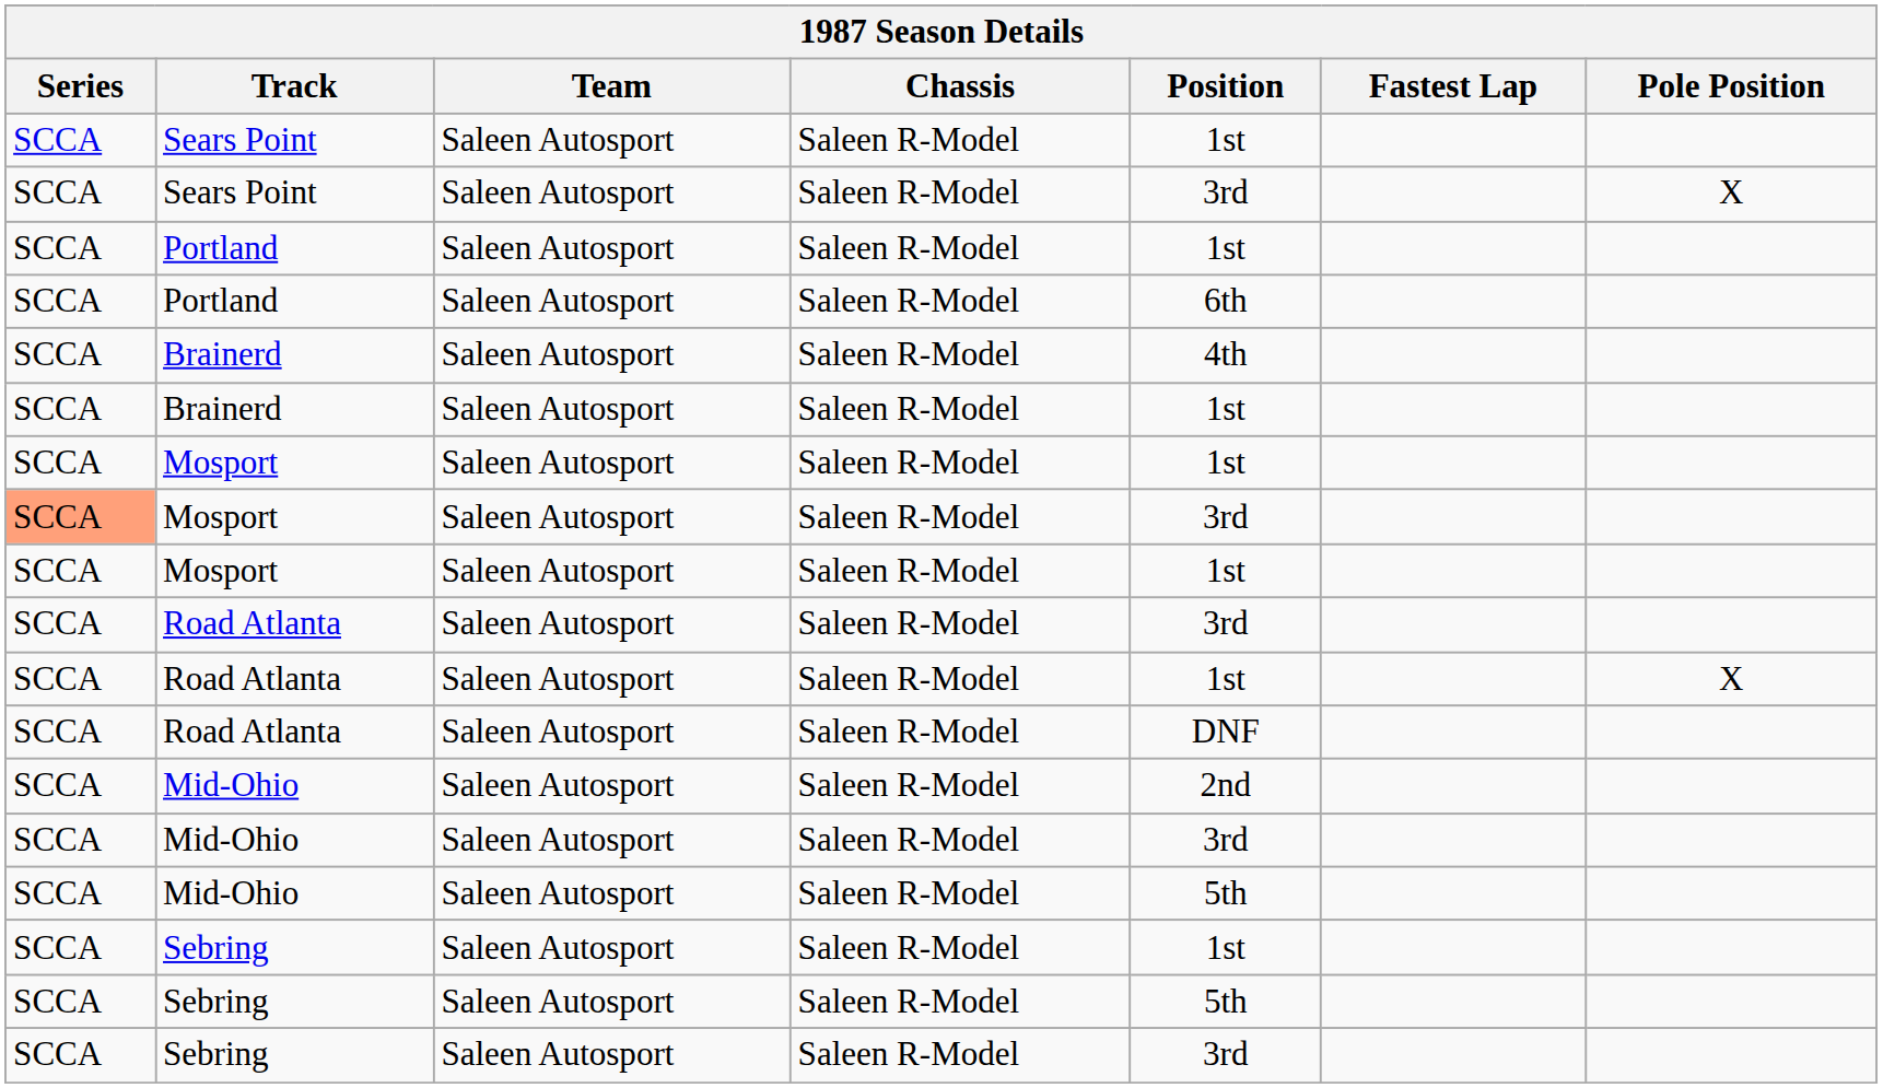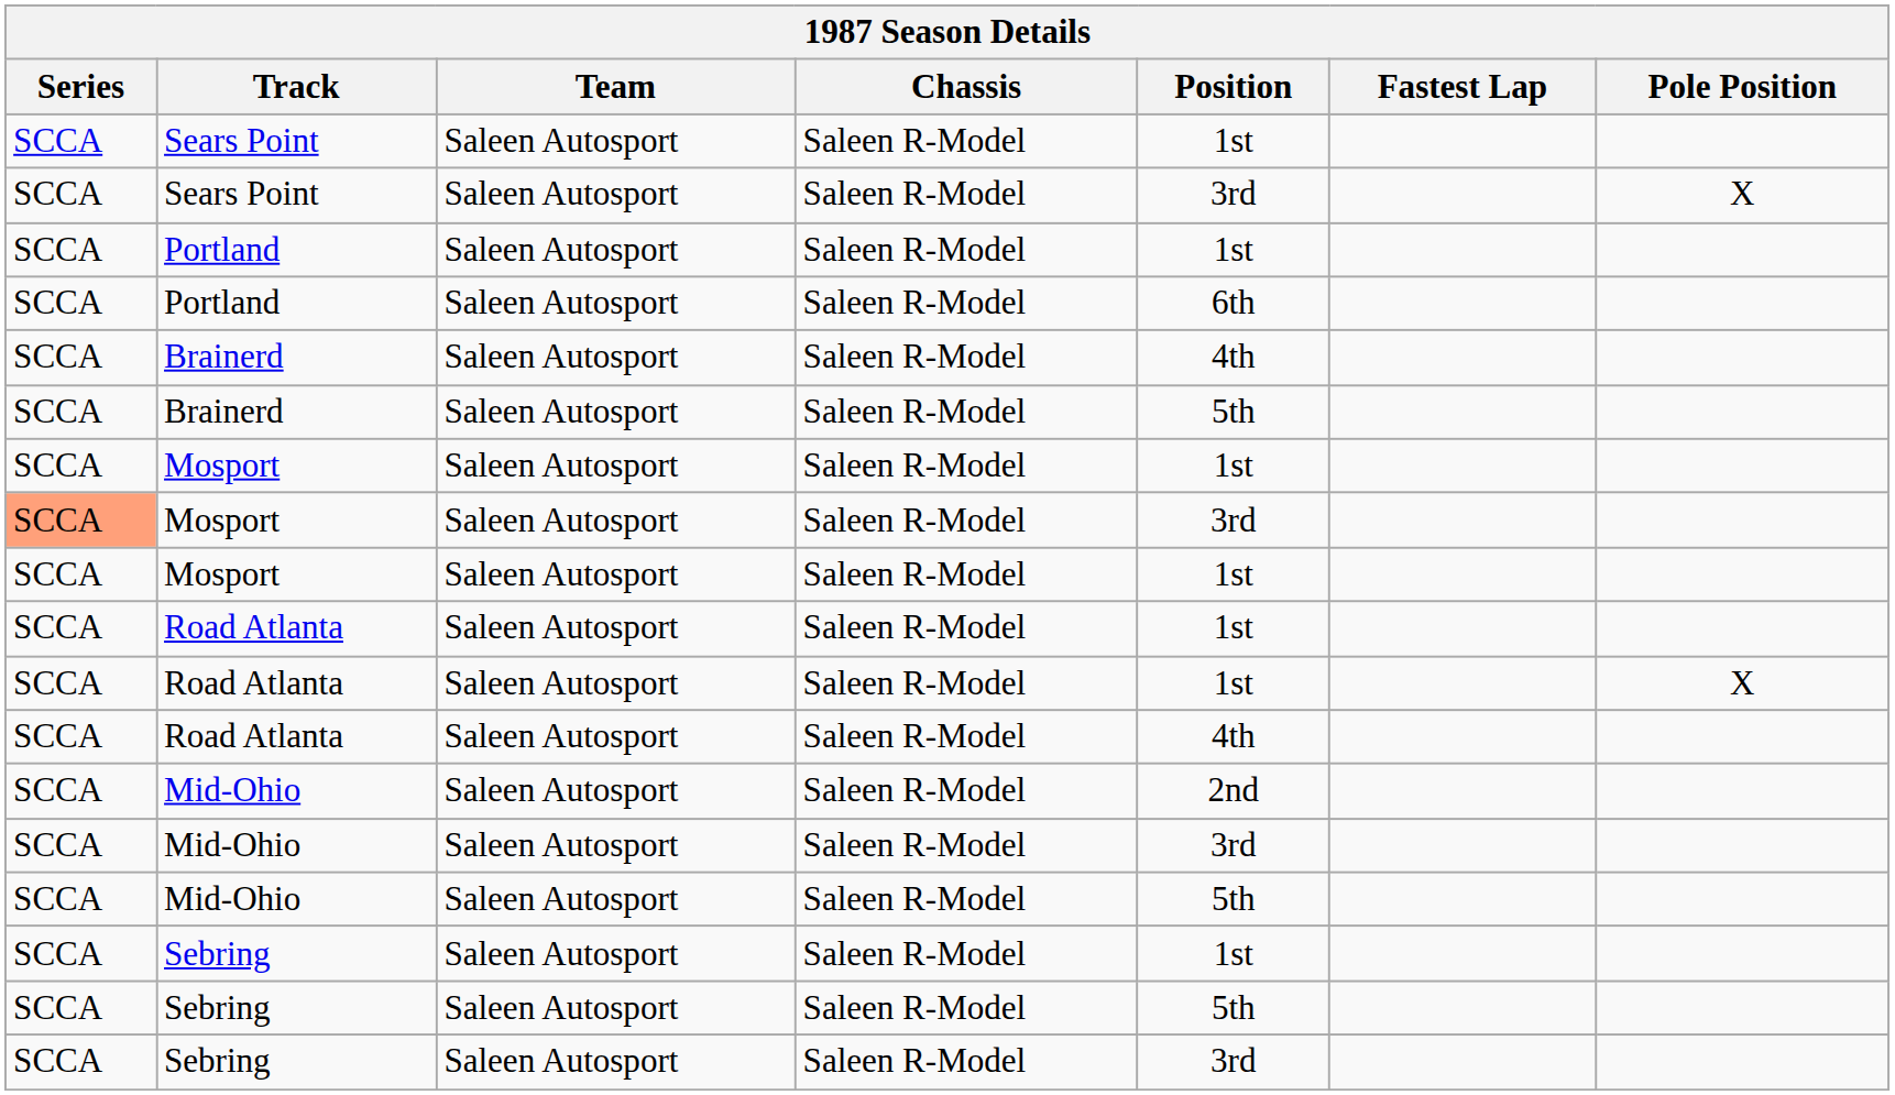row 8 | Position: 1st -> 5th
row 12 | Position: 3rd -> 1st
row 14 | Position: DNF -> 4th
